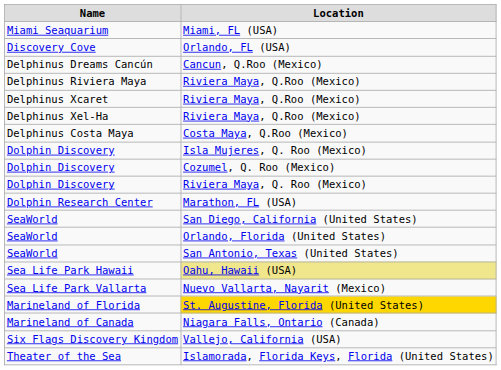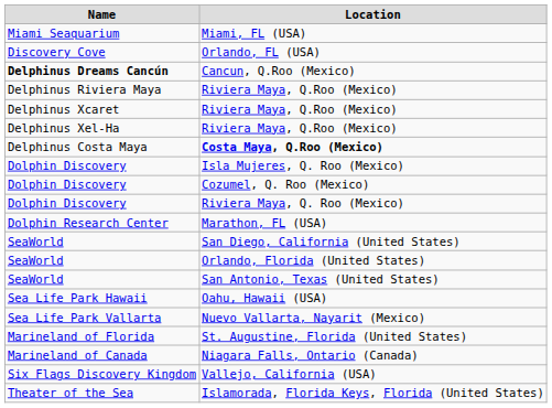row 4 | Name: normal -> bold
row 8 | Location: normal -> bold
row 16 | Location: khaki background -> no background
row 18 | Location: gold background -> no background
